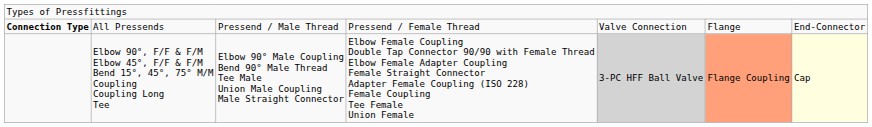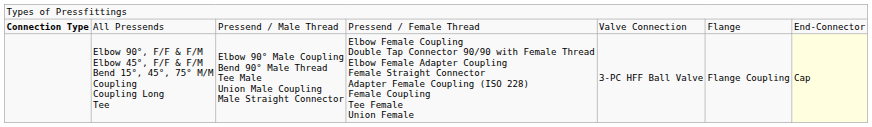row 3 | column 5: lightgrey background -> no background
row 3 | column 6: lightsalmon background -> no background
